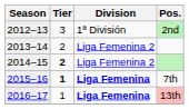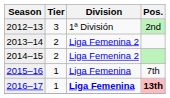2014–15 | Tier: bold -> normal
2015–16 | Tier: bold -> normal
2015–16 | Division: bold -> normal
2016–17 | Pos.: normal -> bold
